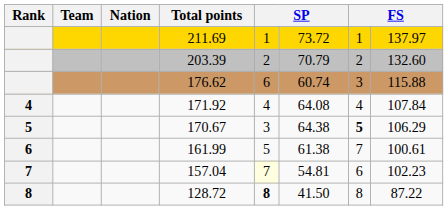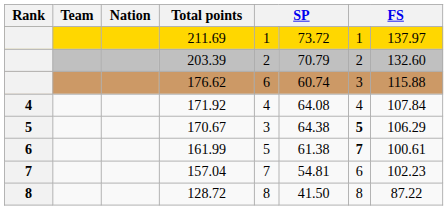161.99 | column 7: normal -> bold
157.04 | column 5: lightyellow background -> no background
128.72 | column 5: bold -> normal
